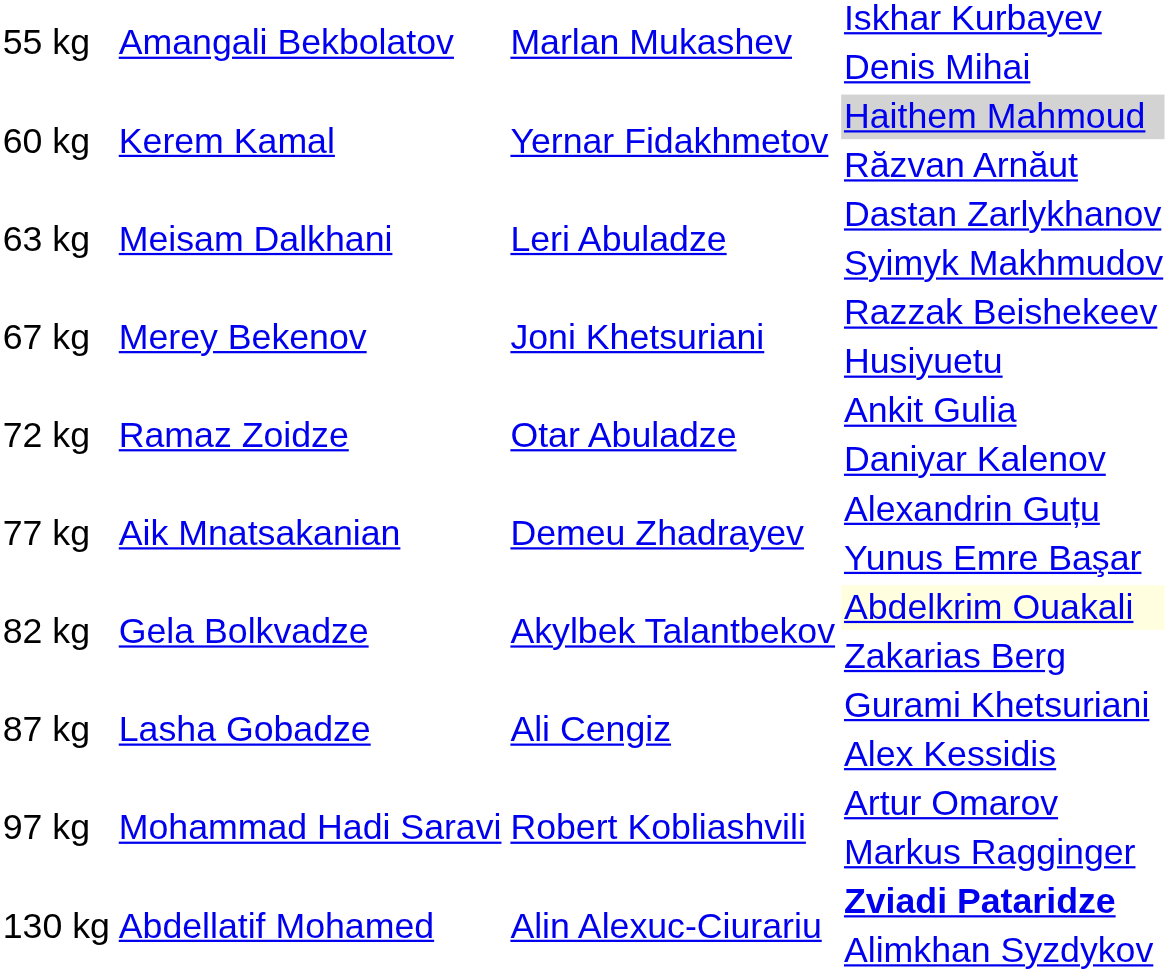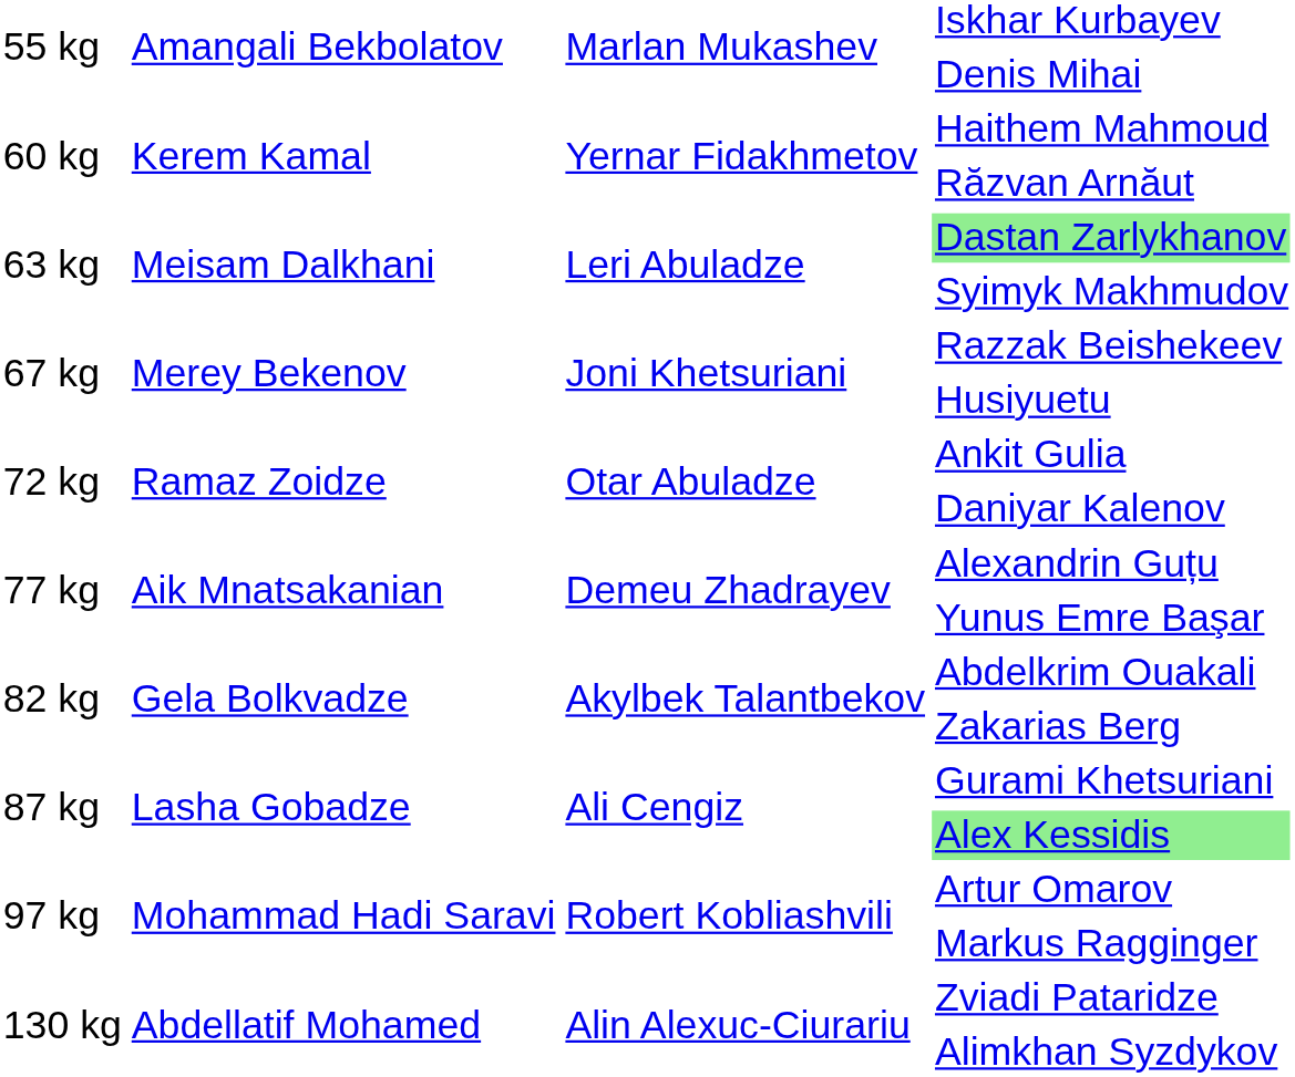Haithem Mahmoud | column 4: lightgrey background -> no background
Dastan Zarlykhanov | column 4: no background -> lightgreen background
Abdelkrim Ouakali | column 4: lightyellow background -> no background
Alex Kessidis | column 4: no background -> lightgreen background
Zviadi Pataridze | column 4: bold -> normal
